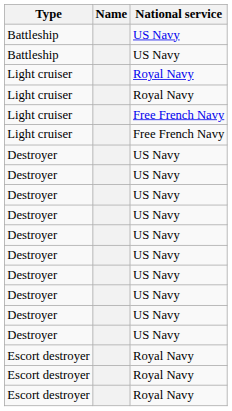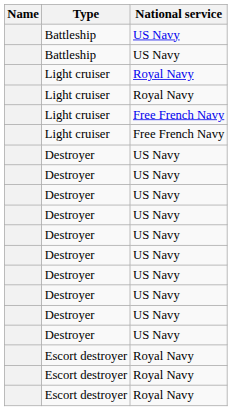columns swapped: Name <-> Type
